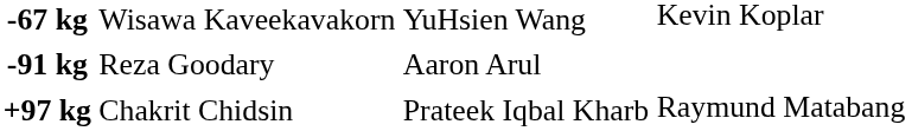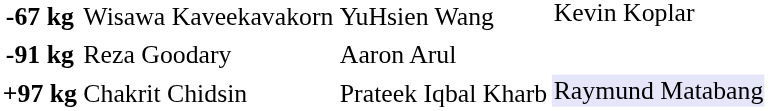+97 kg / Raymund Matabang | column 4: no background -> lavender background
